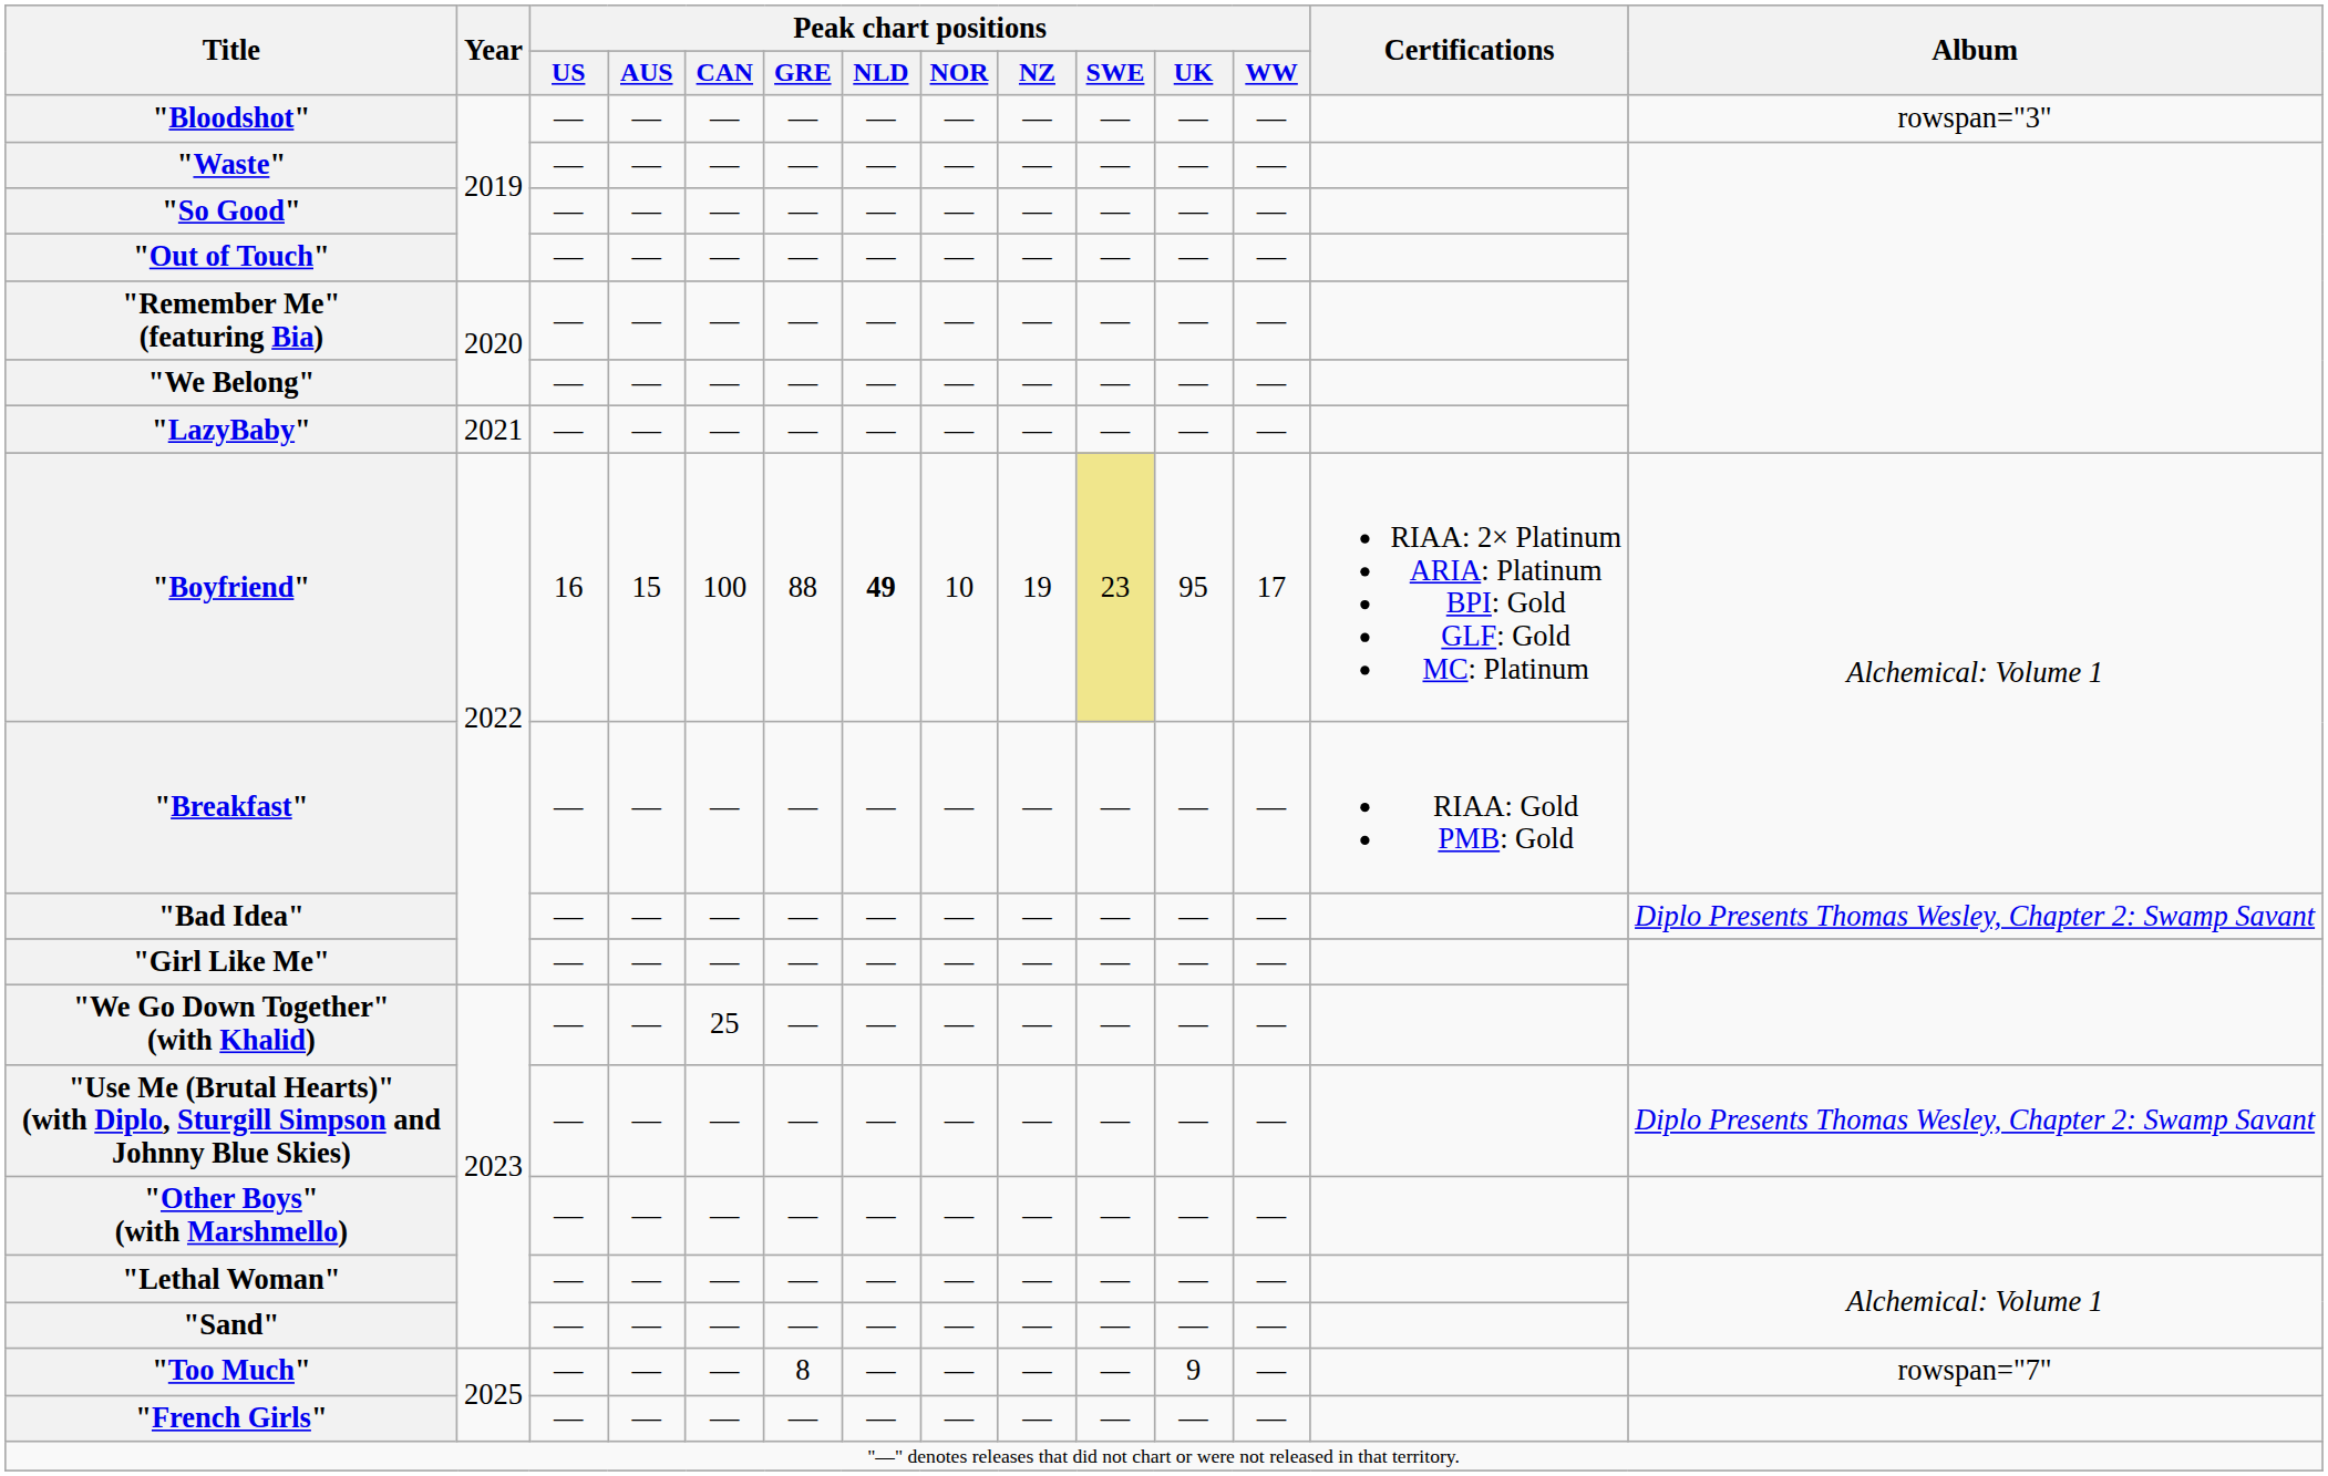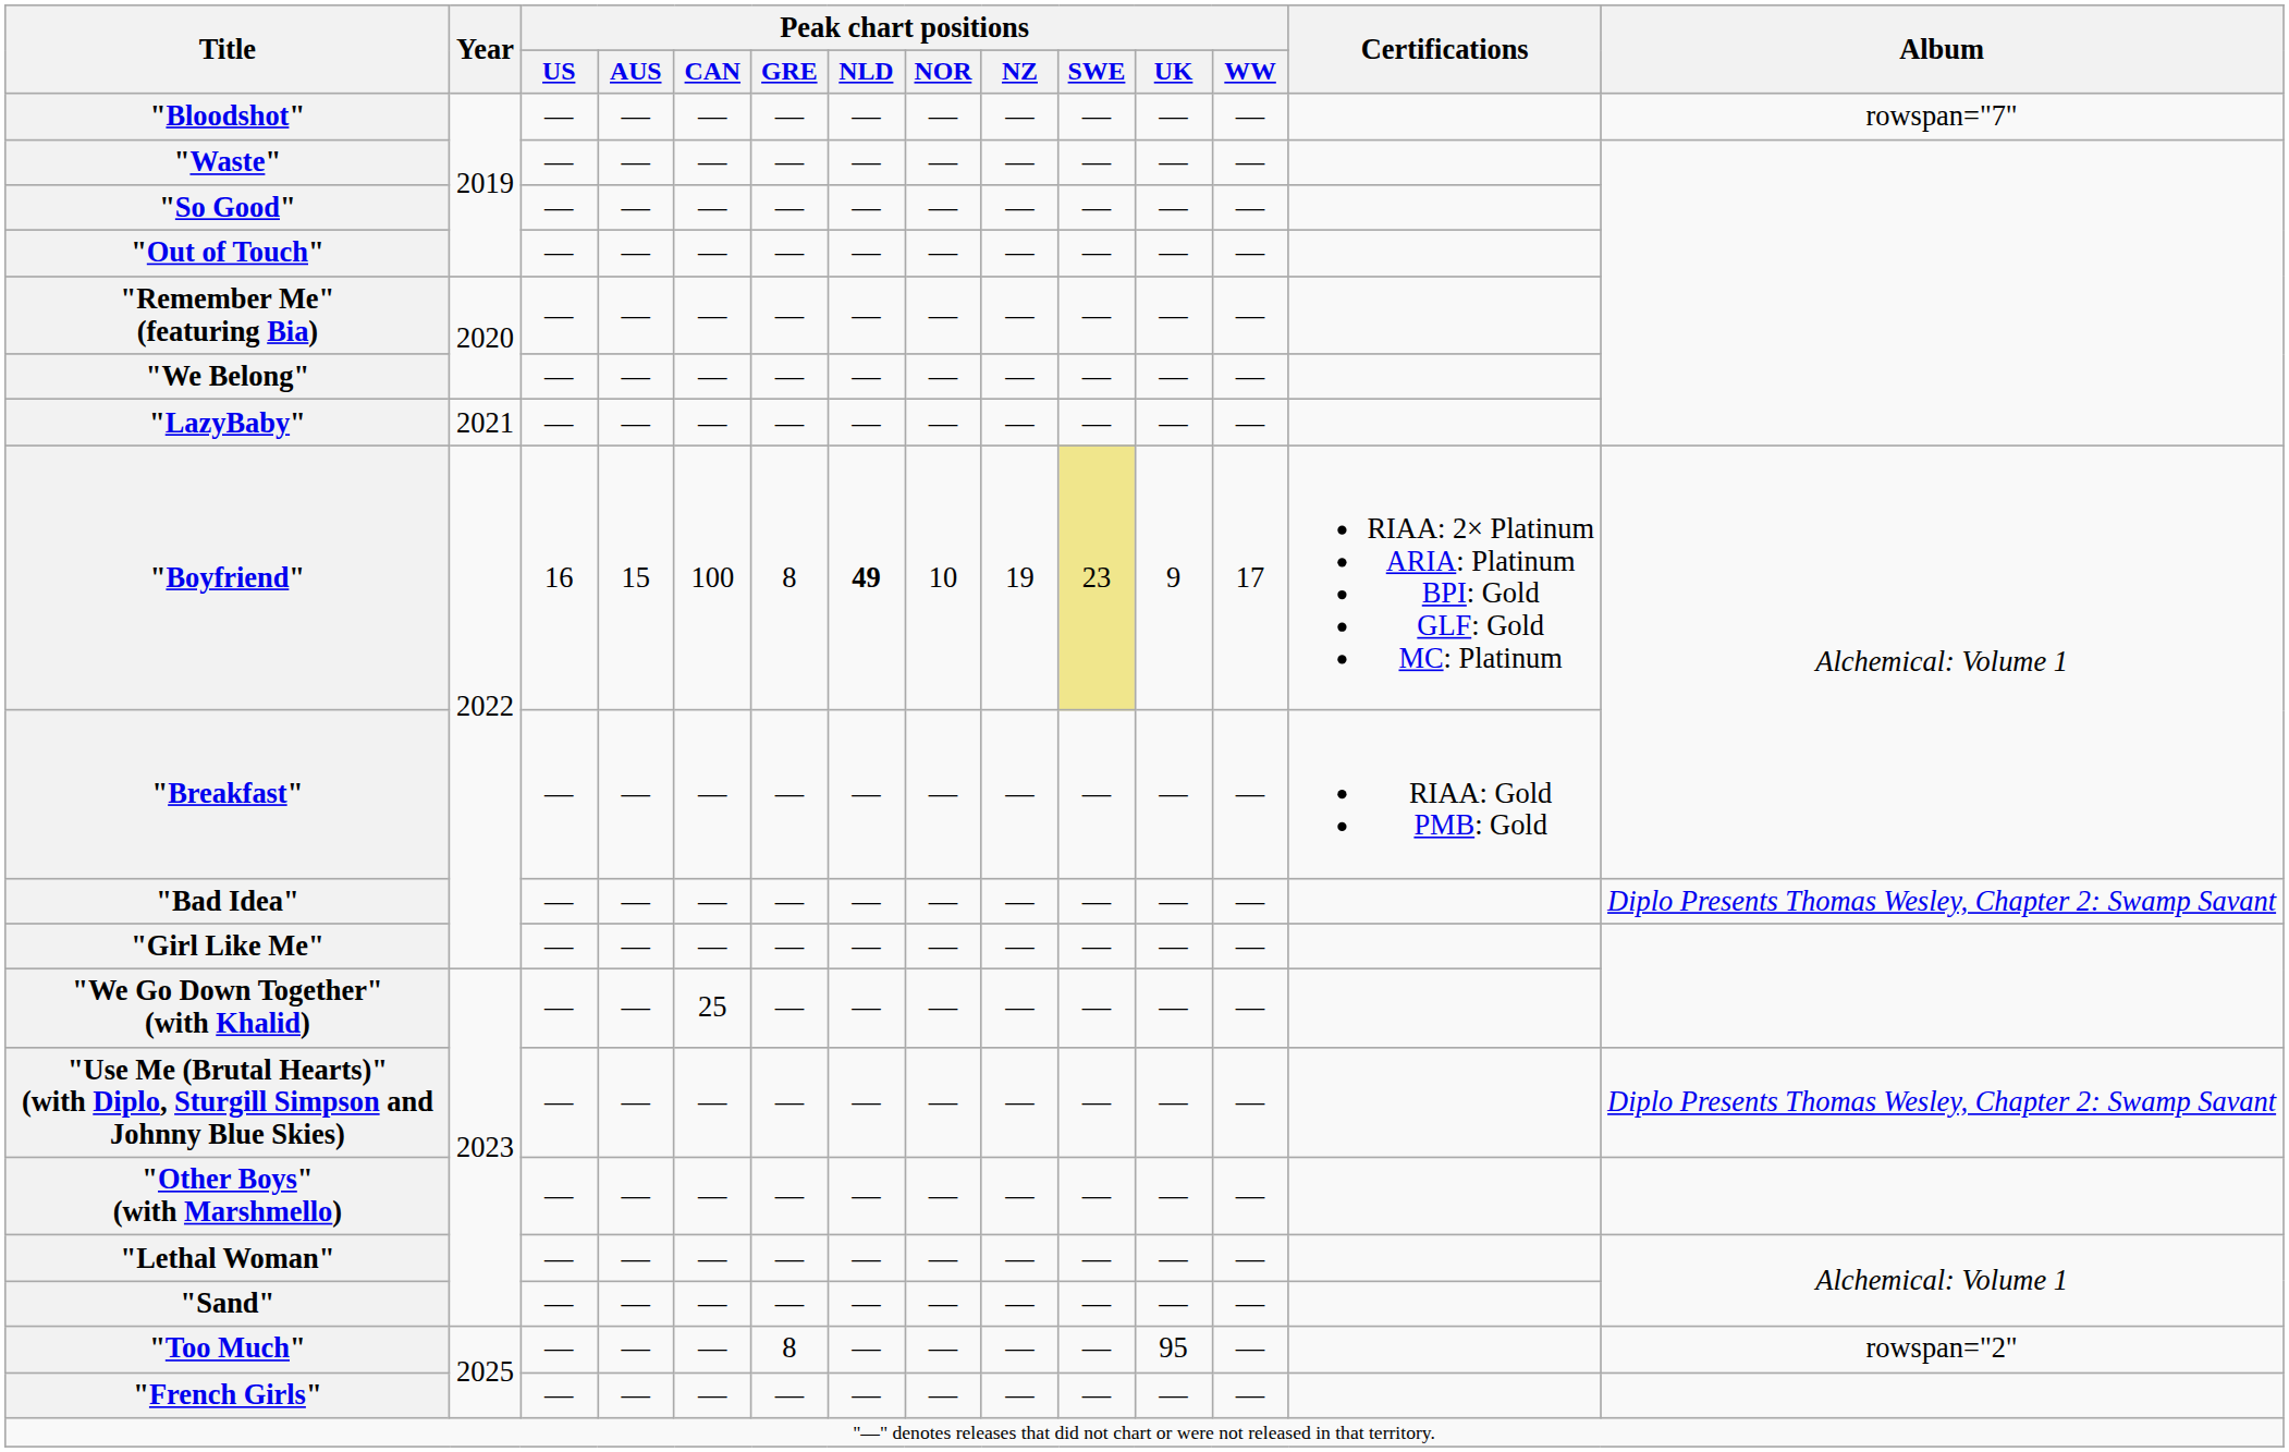"Bloodshot" | Album: rowspan="3" -> rowspan="7"
"Boyfriend" | Peak chart positions / GRE: 88 -> 8
"Boyfriend" | Peak chart positions / UK: 95 -> 9
"Too Much" | Peak chart positions / UK: 9 -> 95
"Too Much" | Album: rowspan="7" -> rowspan="2"
